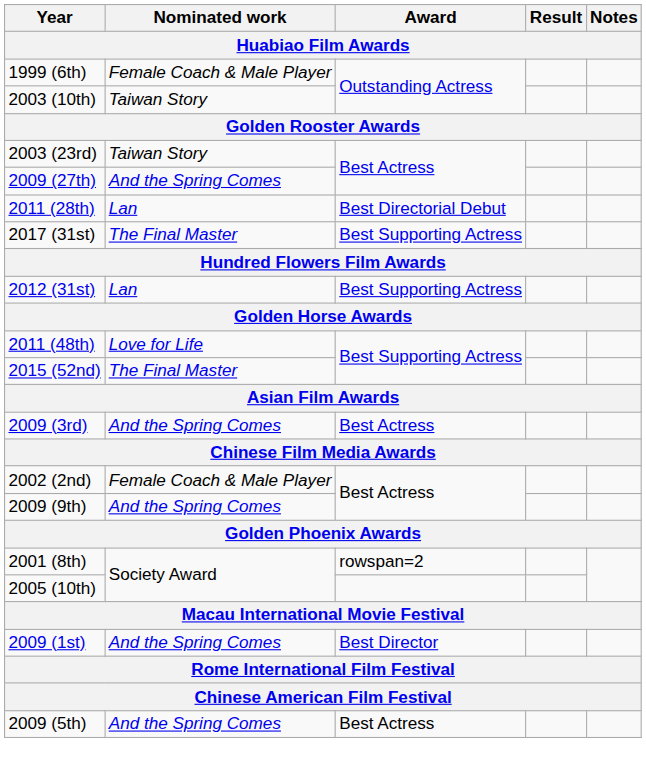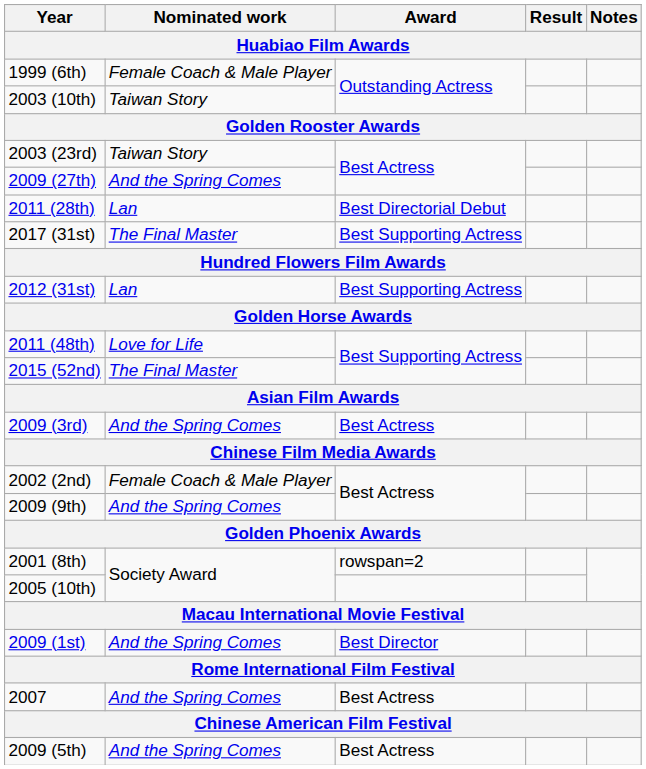+ row: 2007 | And the Spring Comes | Best Actress
